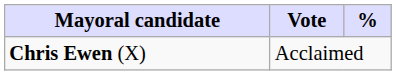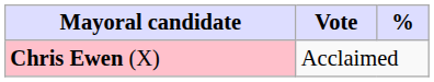Chris Ewen (X) | Mayoral candidate: no background -> pink background
